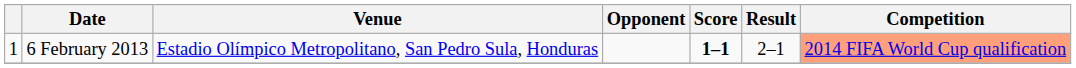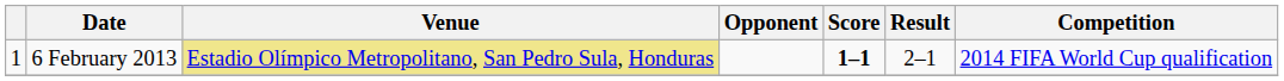6 February 2013 | Venue: no background -> khaki background
6 February 2013 | Competition: lightsalmon background -> no background
